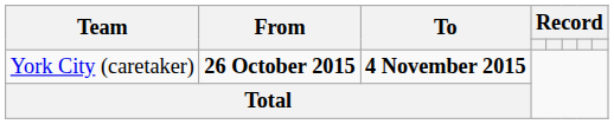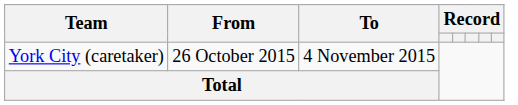York City (caretaker) | From: bold -> normal
York City (caretaker) | To: bold -> normal
